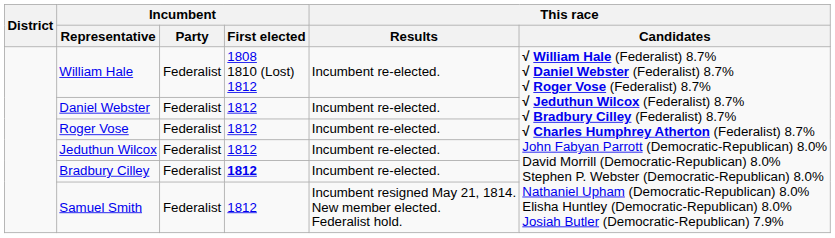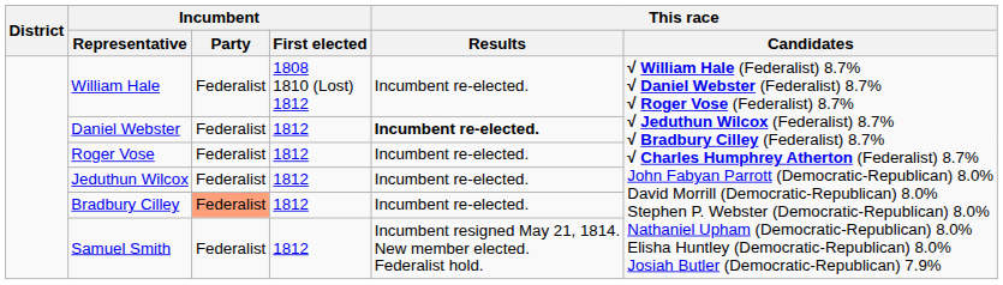Daniel Webster | This race / Results: normal -> bold
Bradbury Cilley | Incumbent / Party: no background -> lightsalmon background
Bradbury Cilley | Incumbent / First elected: bold -> normal
